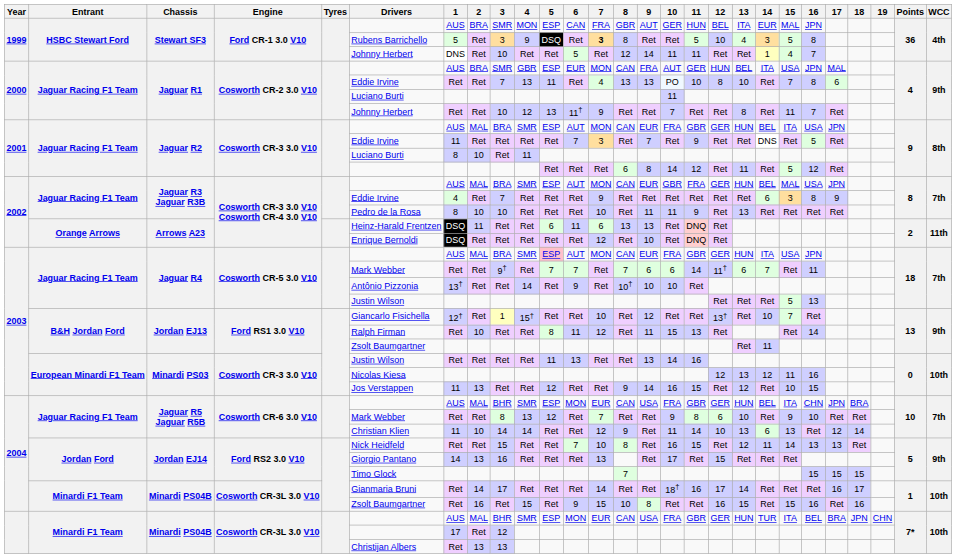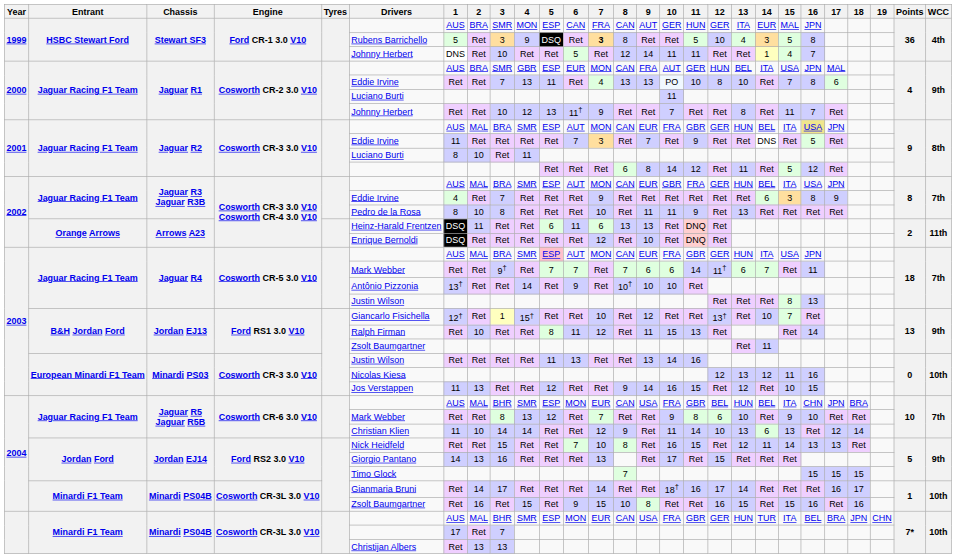row 2 | 8: GBR -> CAN
row 2 | 12: BEL -> GER
row 9 | 16: no background -> khaki background
row 13 | 15: MAL -> ITA
row 15 | 3: 10 -> 8
row 21 | 15: 5 -> 8
row 28 | 12: GER -> BEL
row 37 | 3: 12 -> 7
